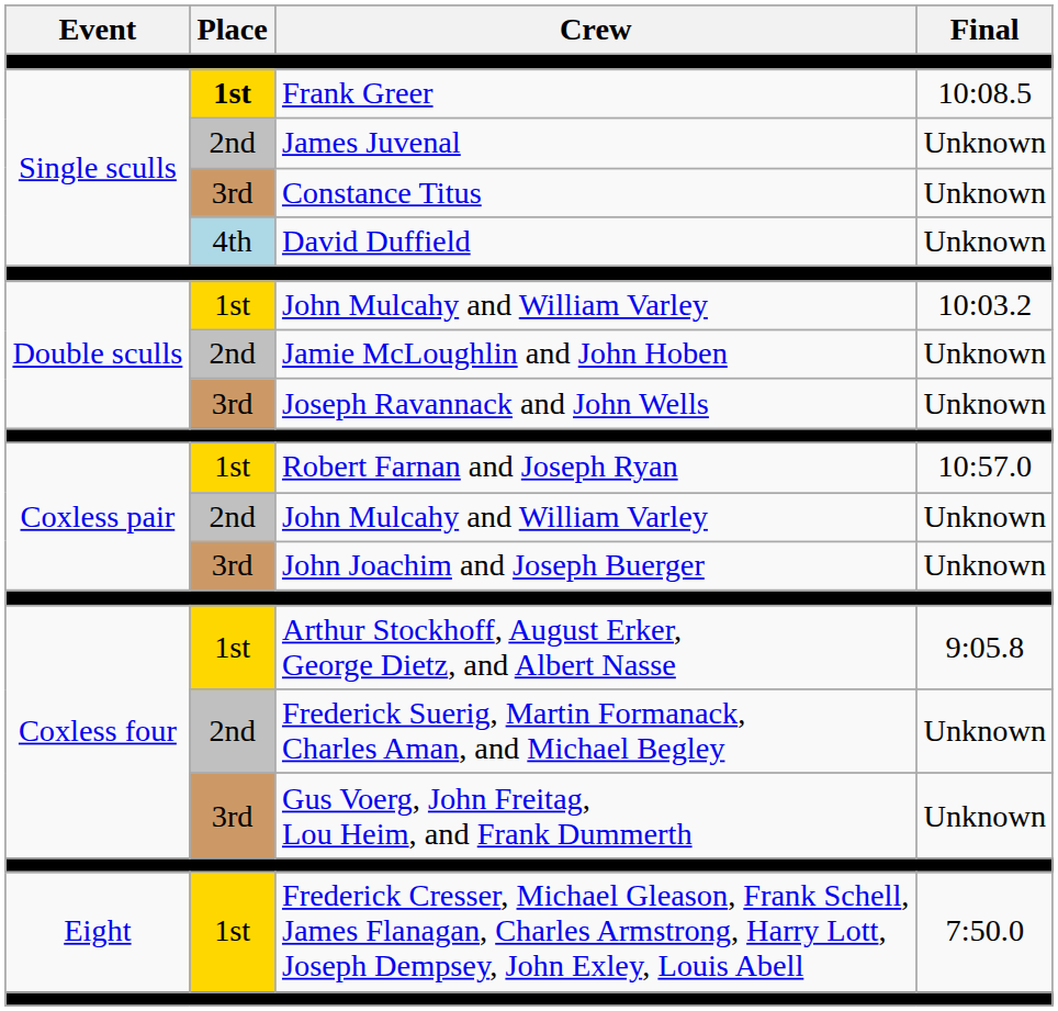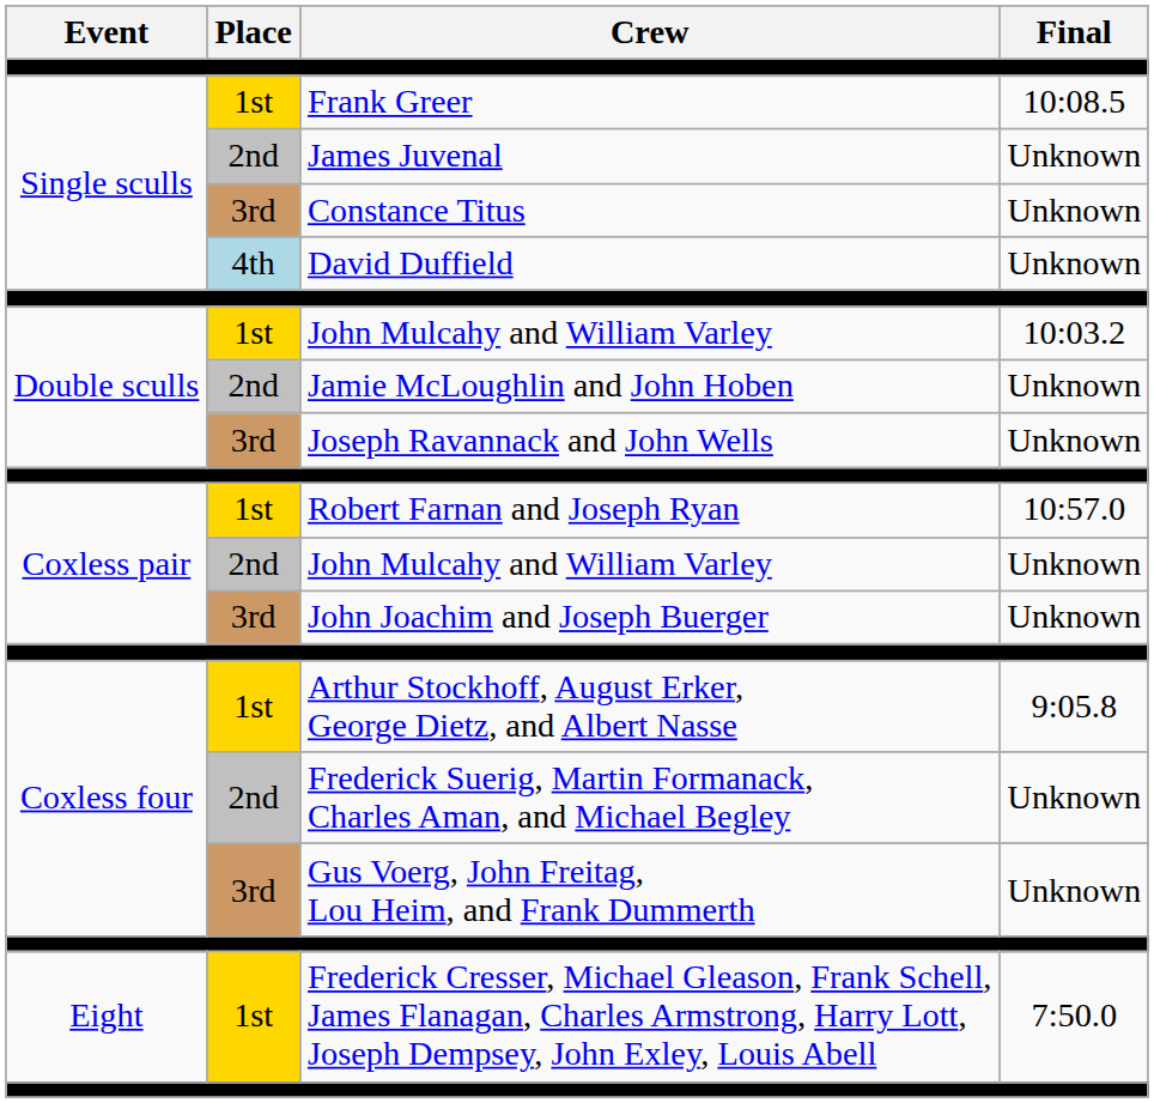Frank Greer | Place: bold -> normal
